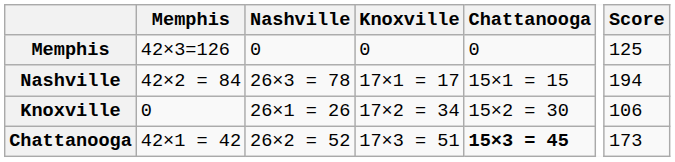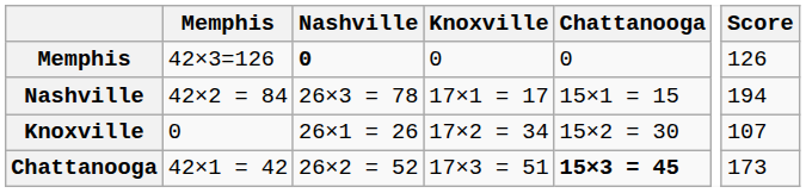row 2 | Nashville: normal -> bold
row 2 | Score: 125 -> 126
row 4 | Score: 106 -> 107
